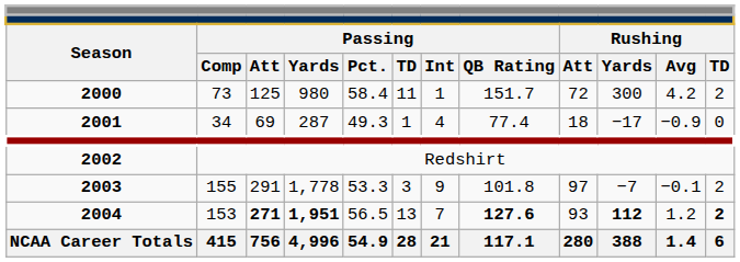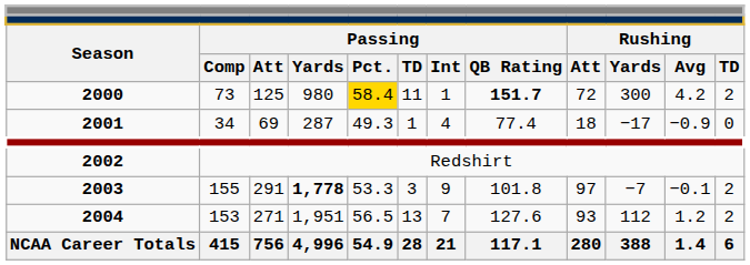2000 | column 5: no background -> gold background
2000 | column 8: normal -> bold
2003 | column 4: normal -> bold
2004 | column 3: bold -> normal
2004 | column 4: bold -> normal
2004 | column 8: bold -> normal
2004 | column 10: bold -> normal
2004 | column 12: bold -> normal
